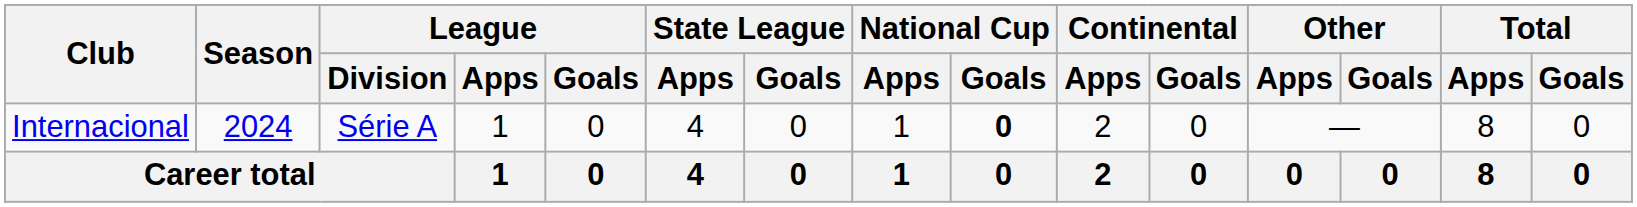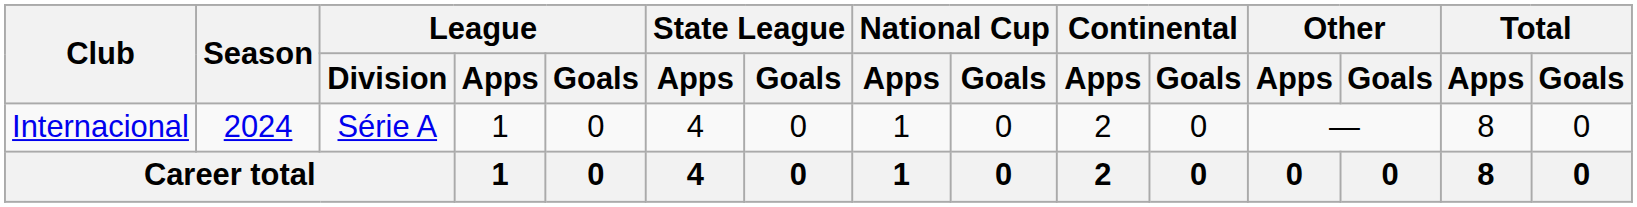Internacional | National Cup / Goals: bold -> normal
